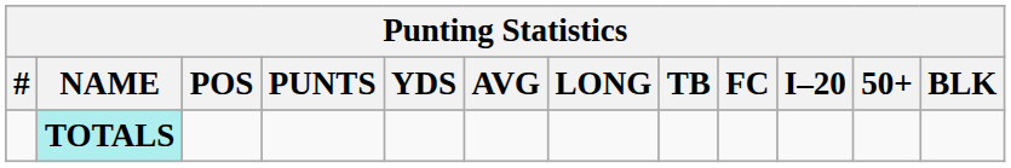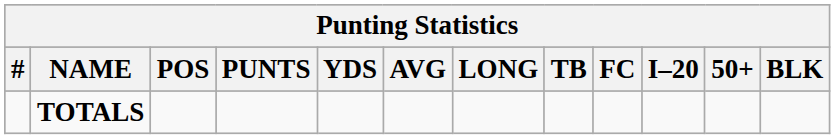row 3 | NAME: paleturquoise background -> no background
